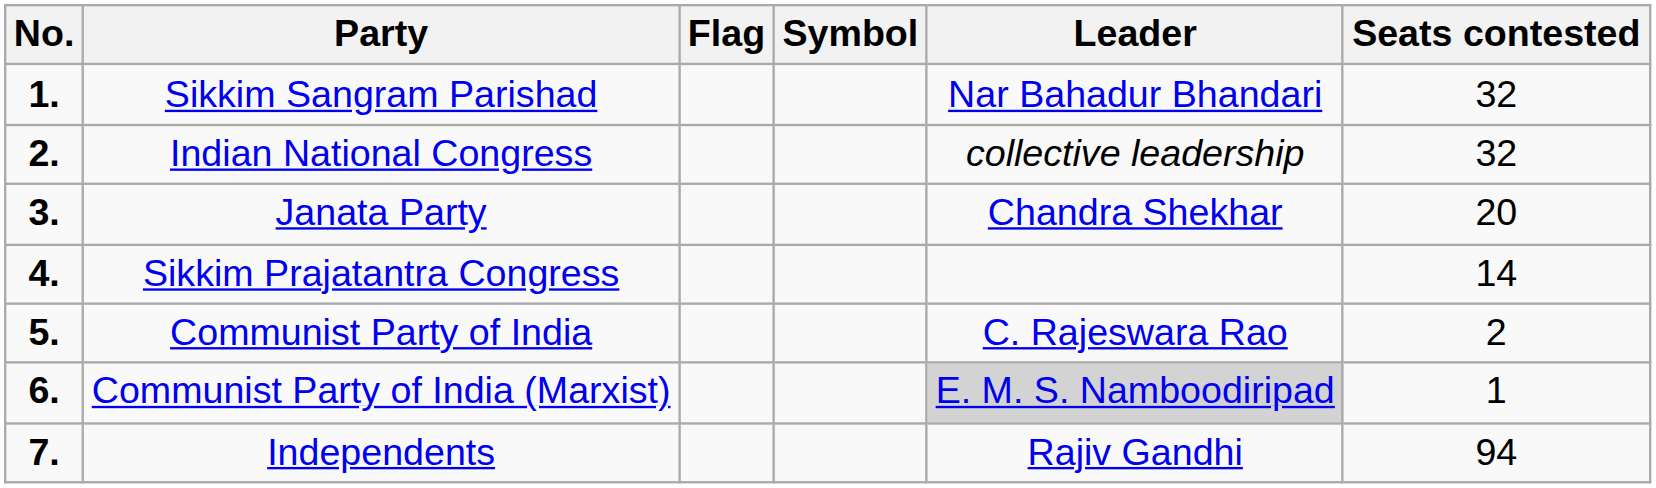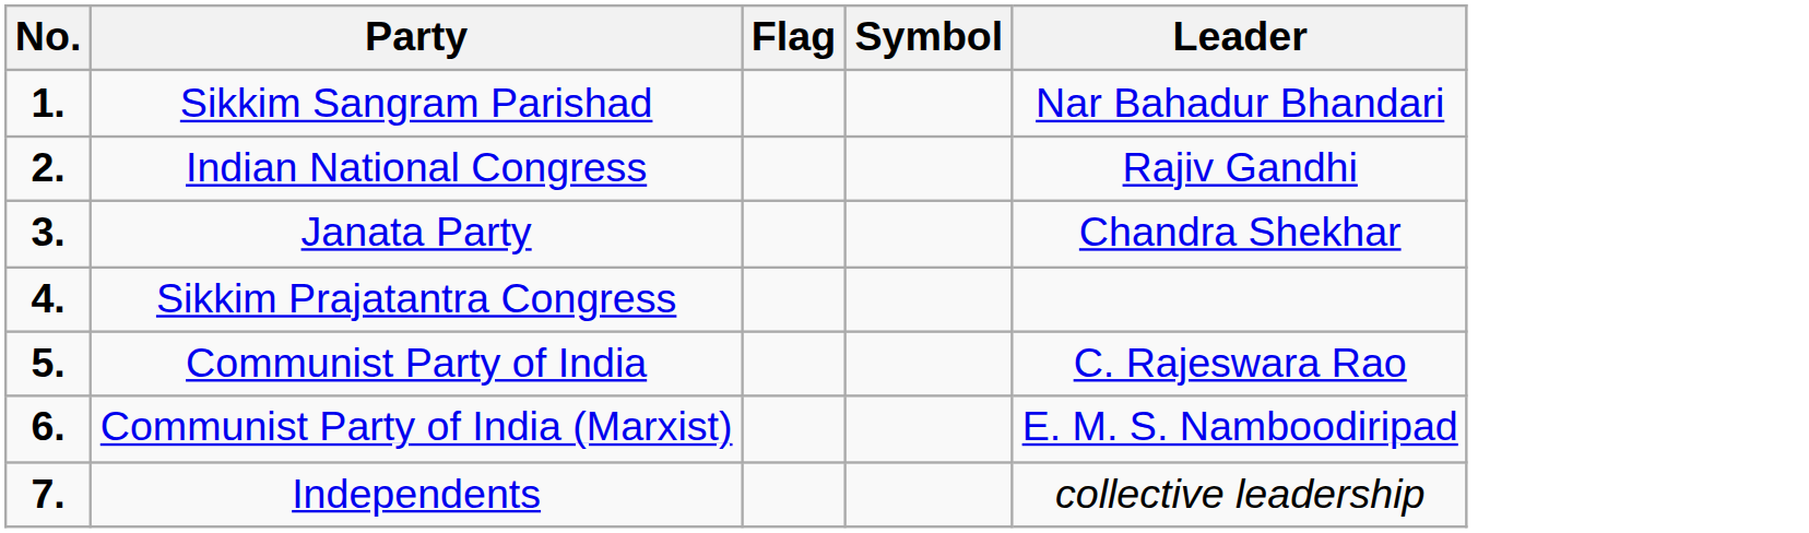- column: Seats contested | 32 | 32 | 20 | 14 | 2 | 1 | 94
Indian National Congress | Leader: collective leadership -> Rajiv Gandhi
Communist Party of India (Marxist) | Leader: lightgrey background -> no background
Independents | Leader: Rajiv Gandhi -> collective leadership
